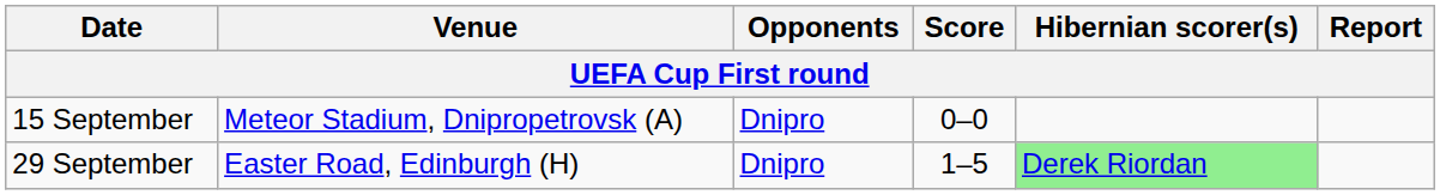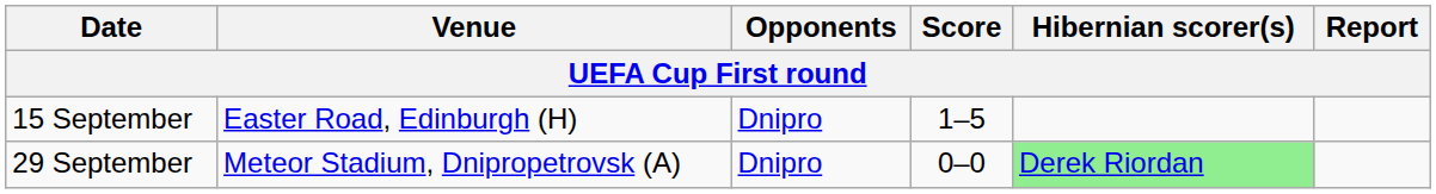15 September | Venue: Meteor Stadium, Dnipropetrovsk (A) -> Easter Road, Edinburgh (H)
15 September | Score: 0–0 -> 1–5
29 September | Venue: Easter Road, Edinburgh (H) -> Meteor Stadium, Dnipropetrovsk (A)
29 September | Score: 1–5 -> 0–0
